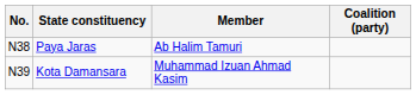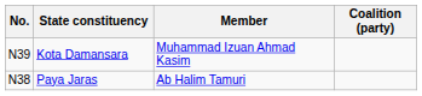rows swapped: Paya Jaras <-> Kota Damansara
